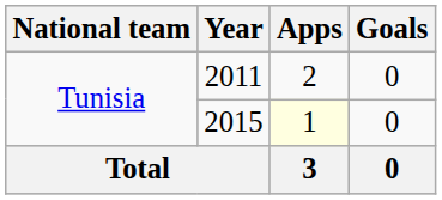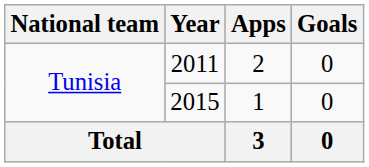2015 | Apps: lightyellow background -> no background
